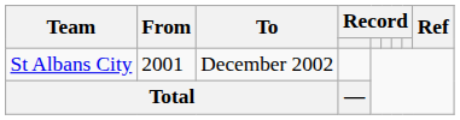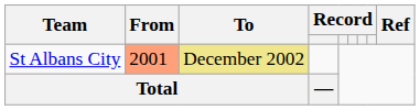St Albans City | From: no background -> lightsalmon background
St Albans City | To: no background -> khaki background
